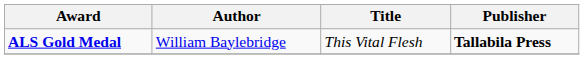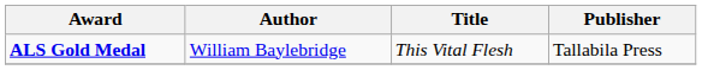ALS Gold Medal | Publisher: bold -> normal
